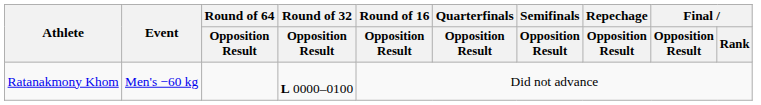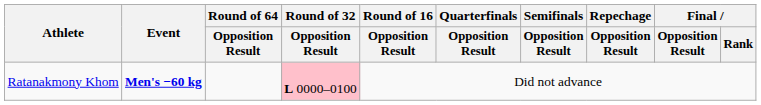Ratanakmony Khom | Event: normal -> bold
Ratanakmony Khom | Round of 32 / Opposition Result: no background -> pink background
